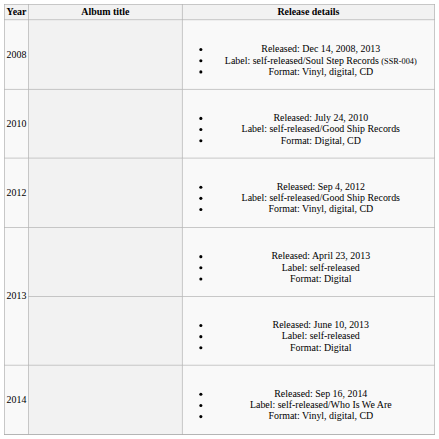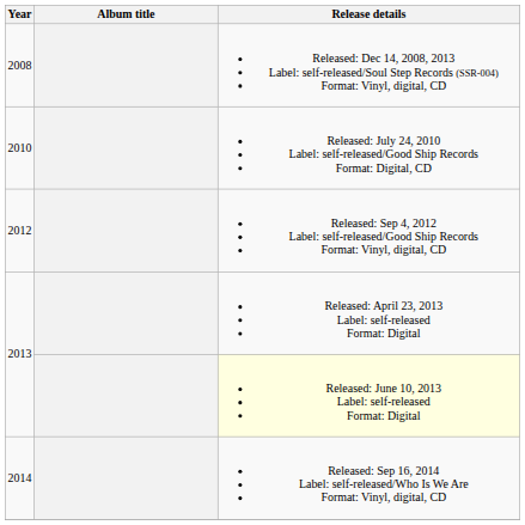Released: June 10, 2013 Label: self-released Format: Digital | Release details: no background -> lightyellow background
